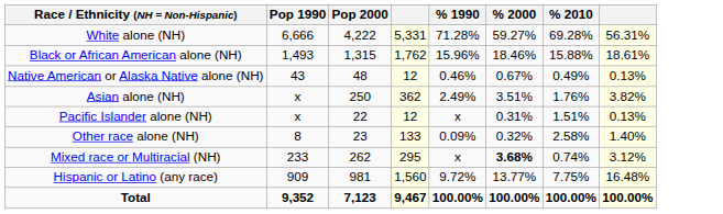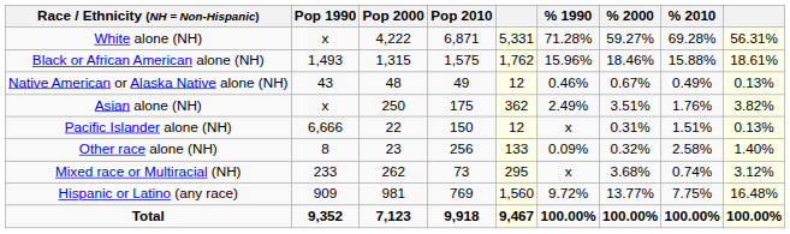+ column: Pop 2010 | 6,871 | 1,575 | 49 | 175 | 150 | 256 | 73 | 769 | 9,918
White alone (NH) | Pop 1990: 6,666 -> x
Pacific Islander alone (NH) | Pop 1990: x -> 6,666
Mixed race or Multiracial (NH) | % 2000: bold -> normal
